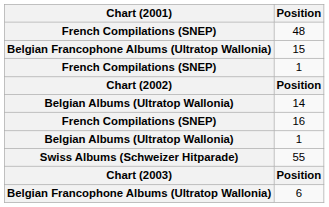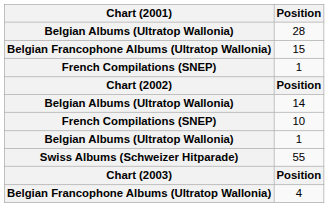row 2 | Chart (2001): French Compilations (SNEP) -> Belgian Albums (Ultratop Wallonia)
row 2 | Position: 48 -> 28
row 7 | Position: 16 -> 10
row 11 | Position: 6 -> 4
